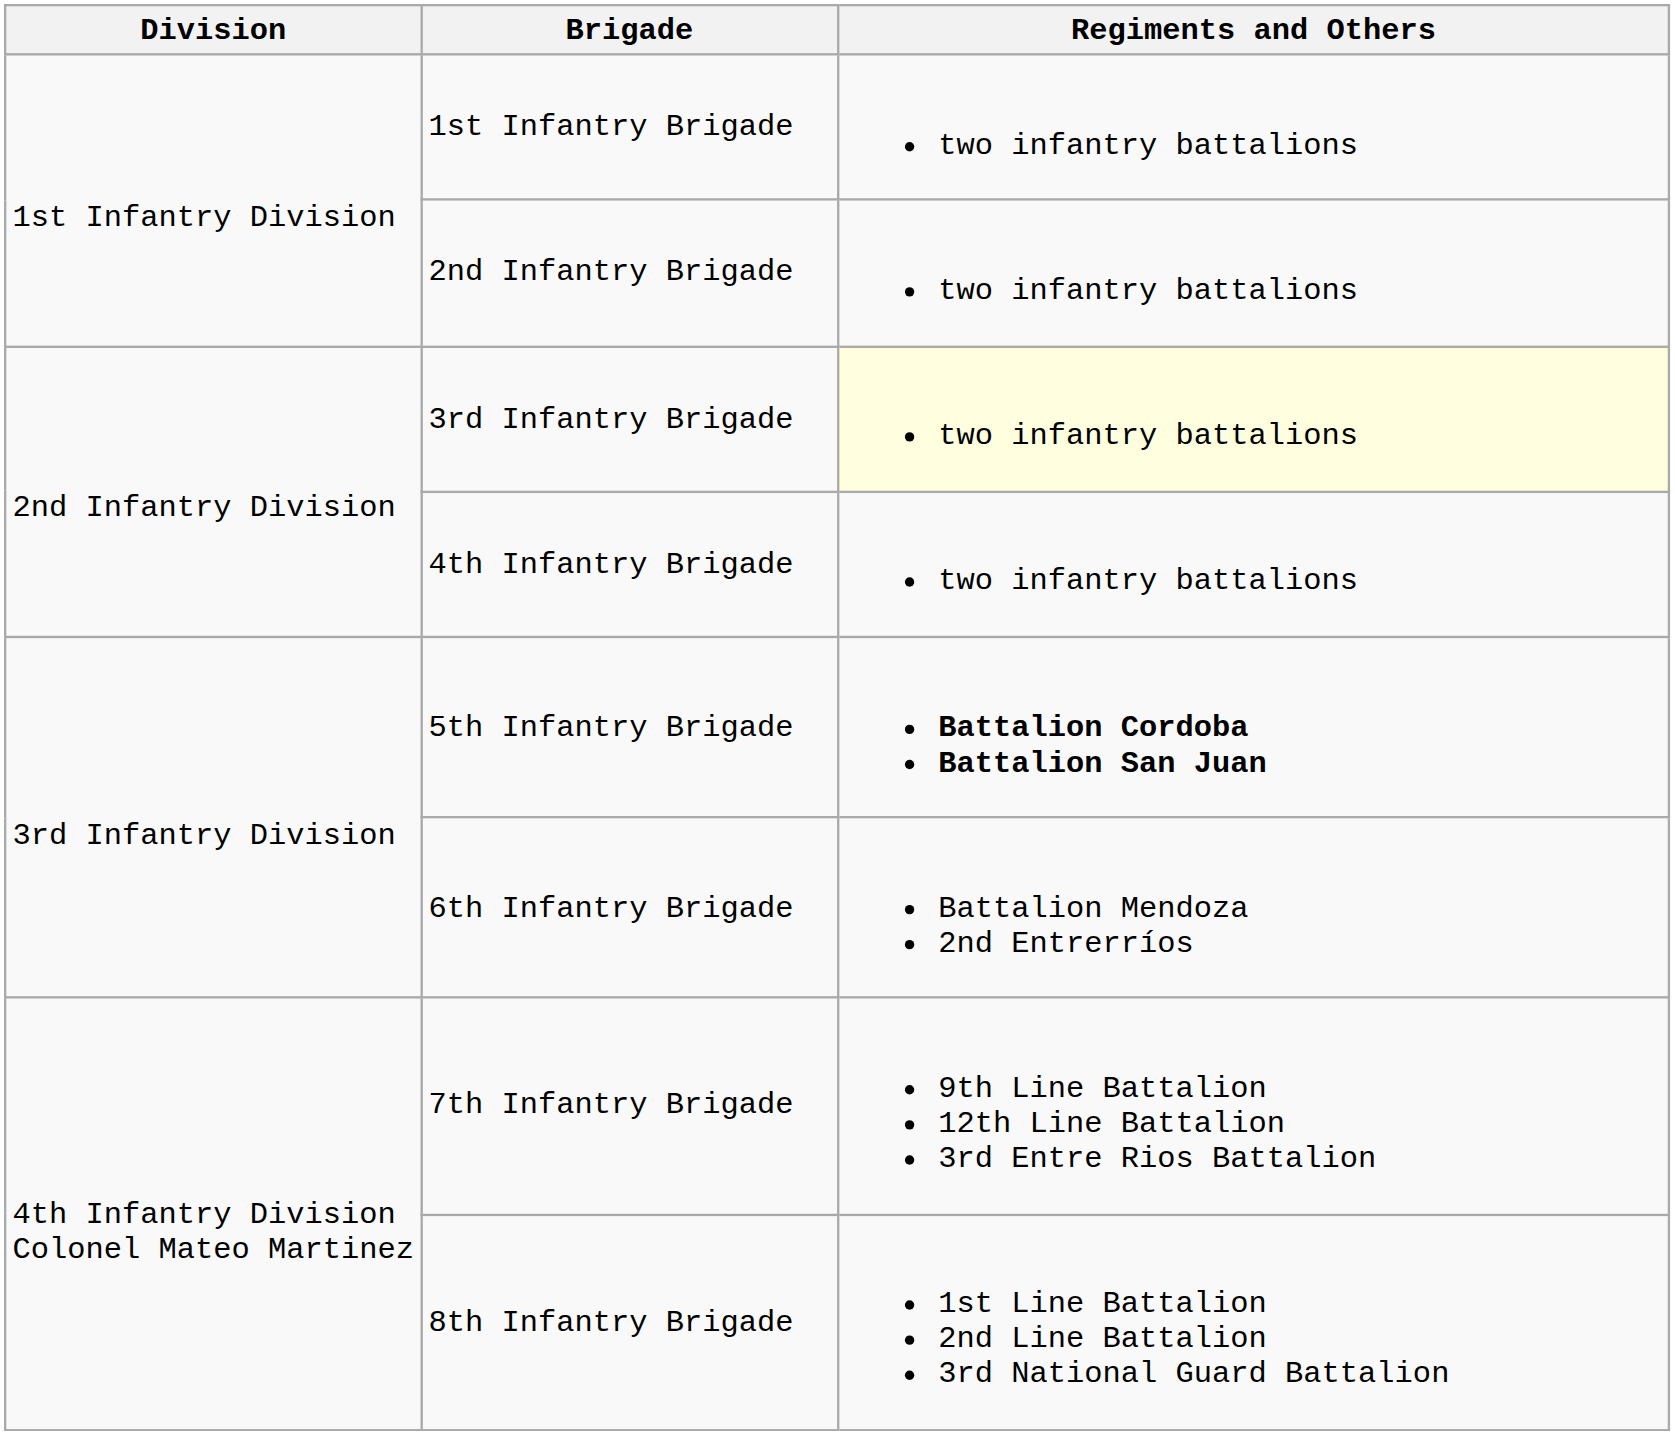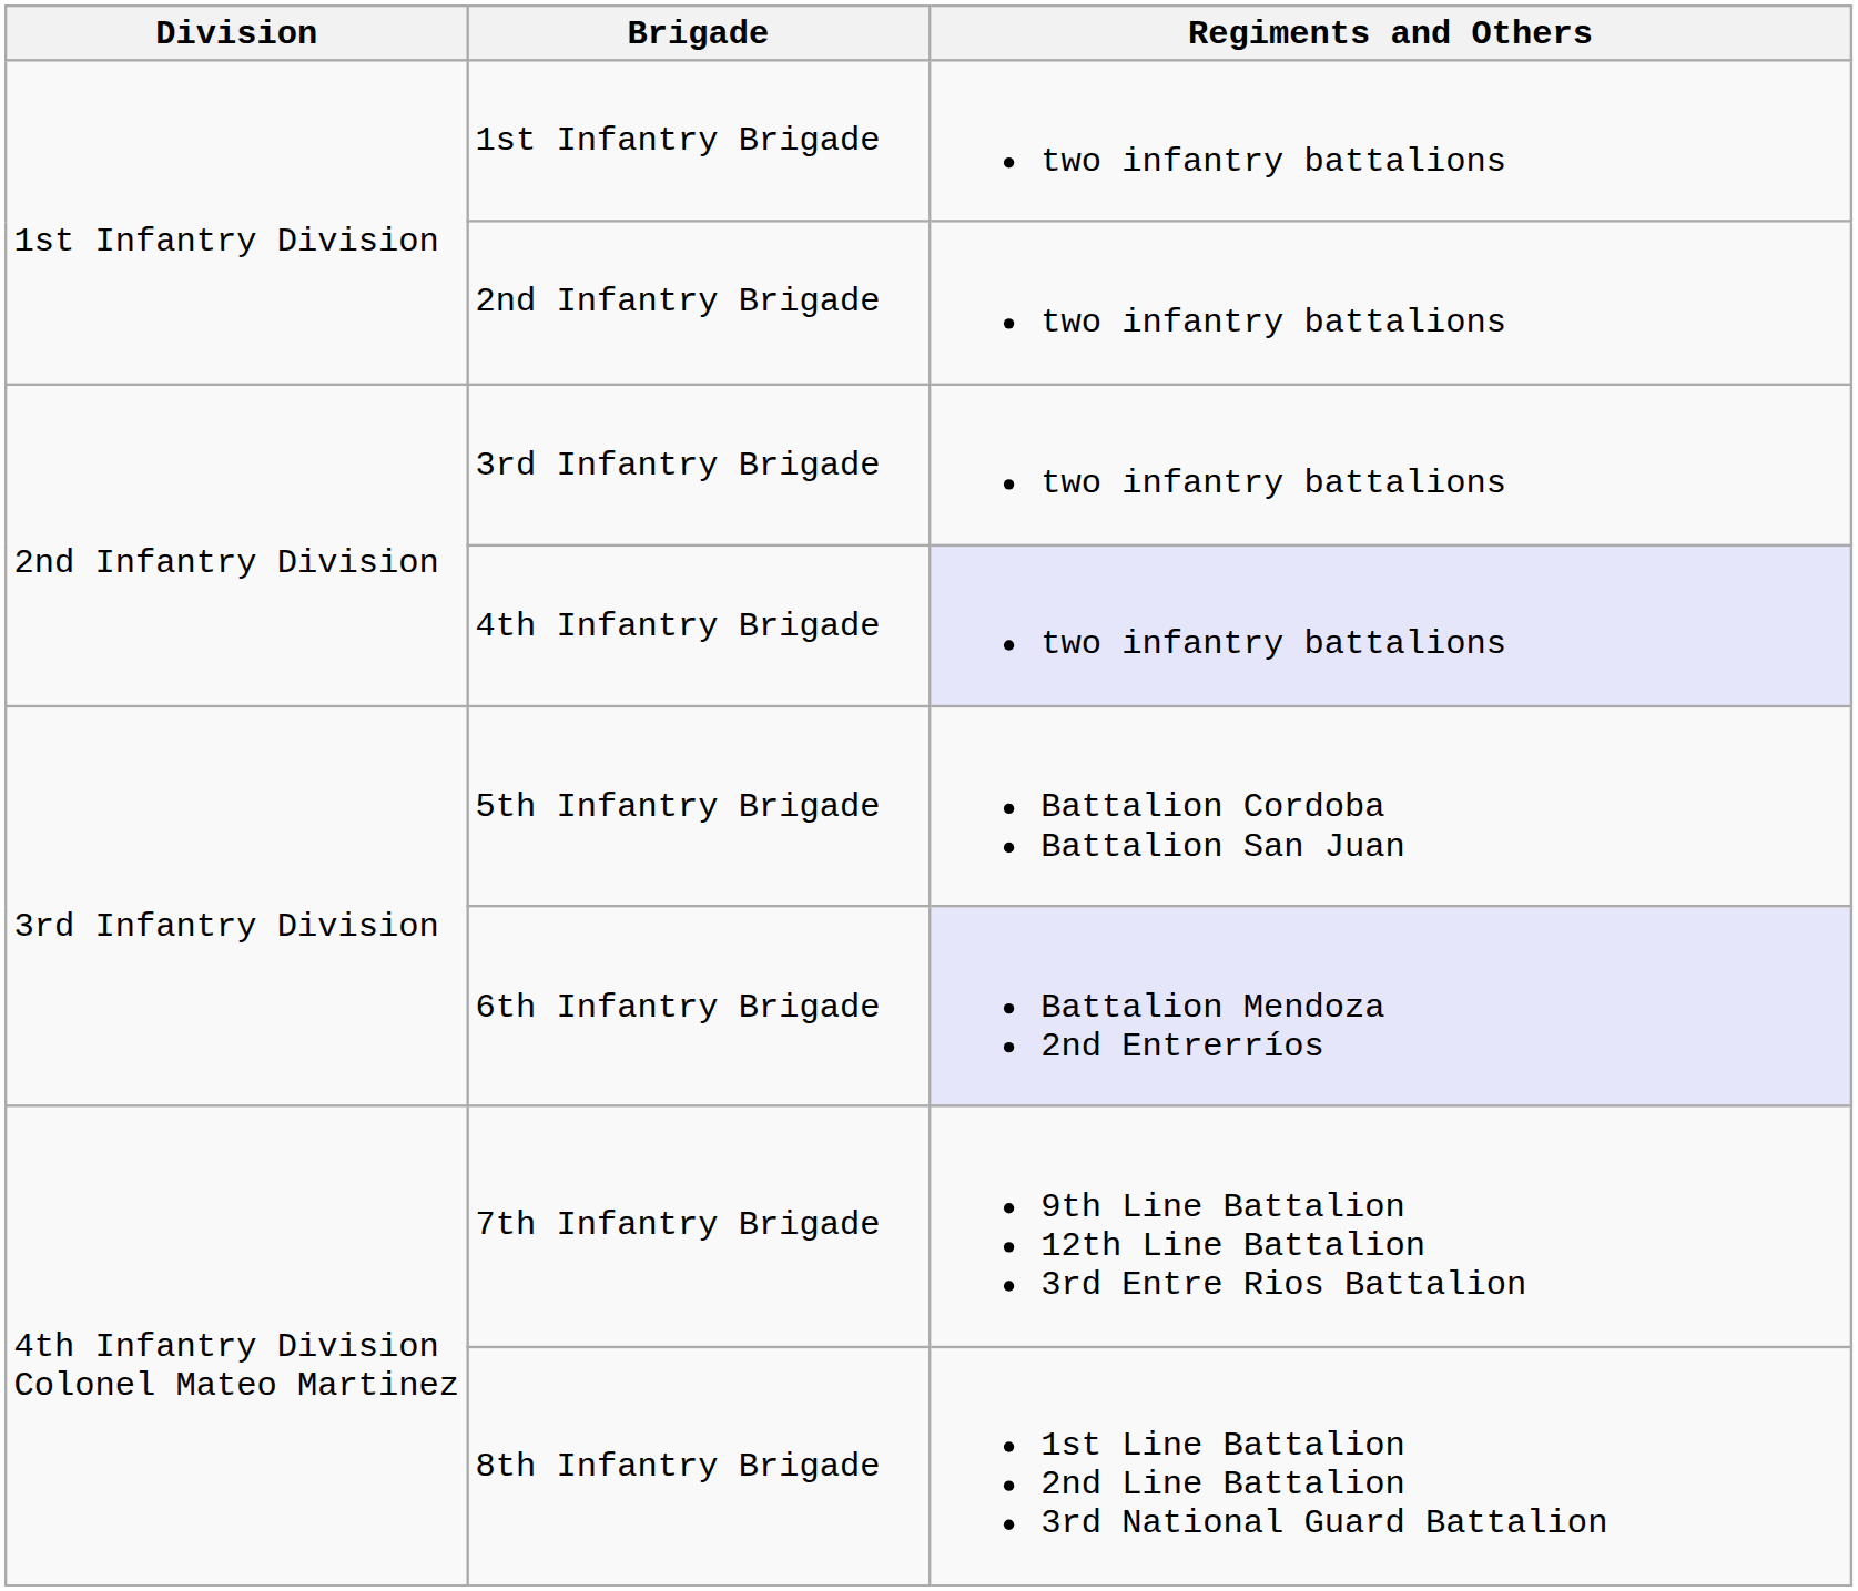3rd Infantry Brigade | Regiments and Others: lightyellow background -> no background
4th Infantry Brigade | Regiments and Others: no background -> lavender background
5th Infantry Brigade | Regiments and Others: bold -> normal
6th Infantry Brigade | Regiments and Others: no background -> lavender background
